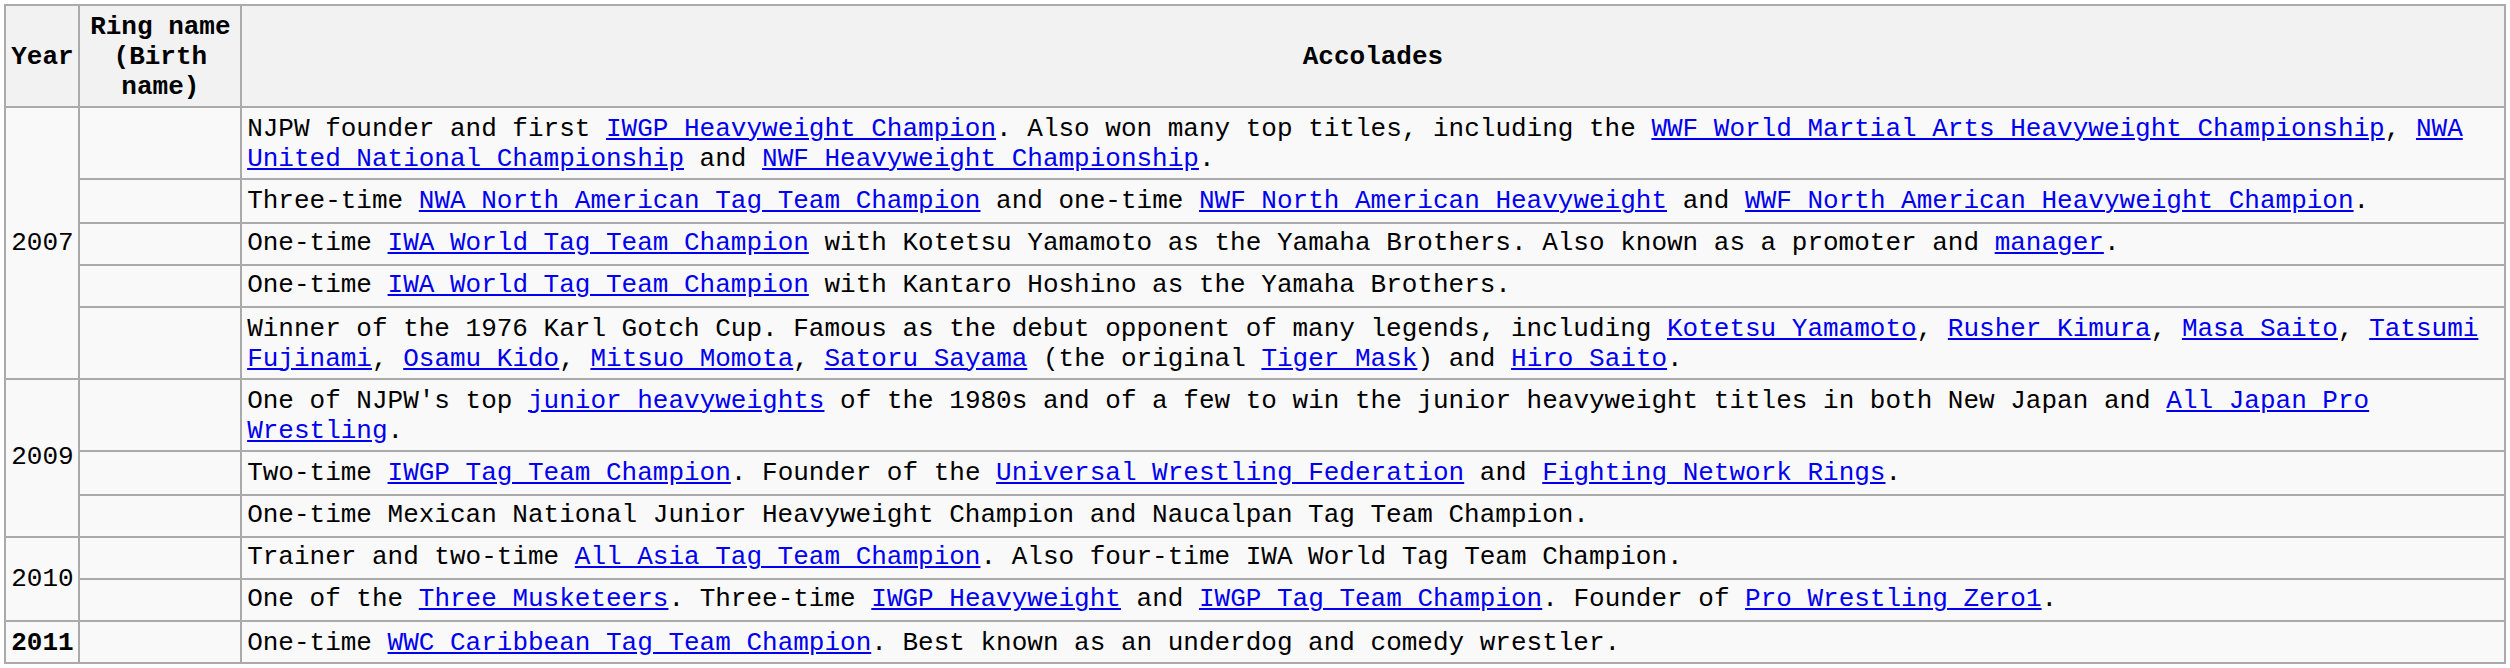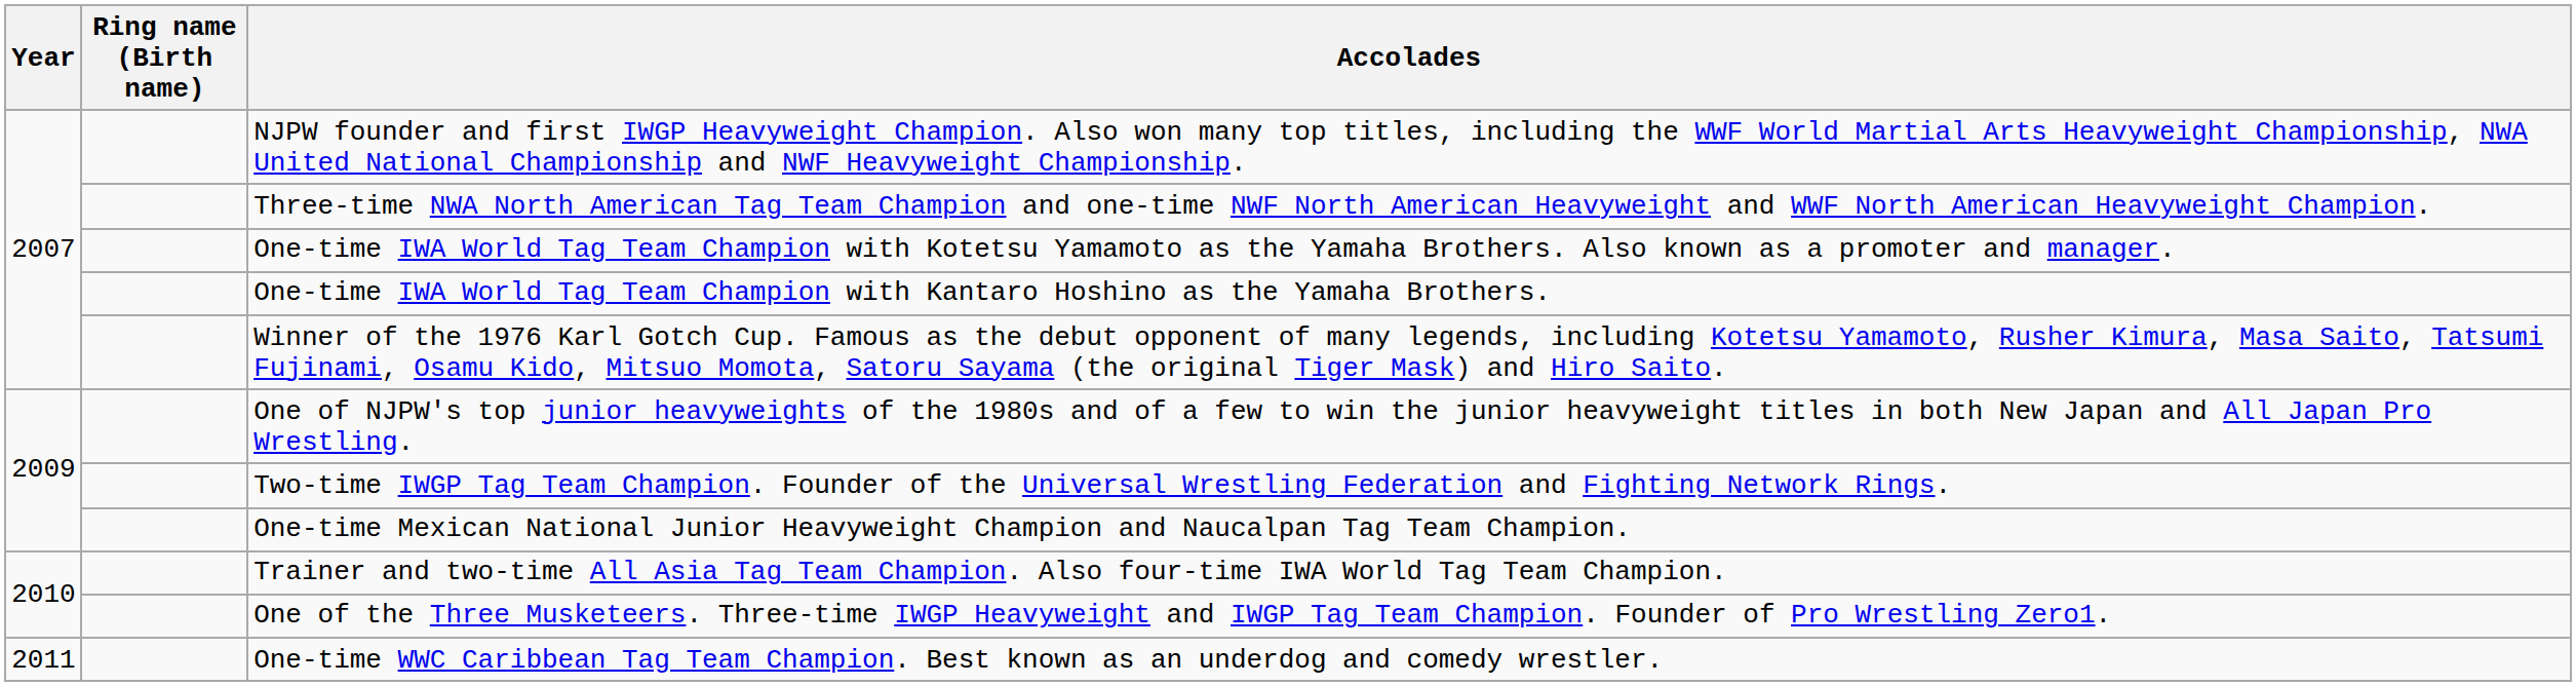row 12 | Year: bold -> normal
